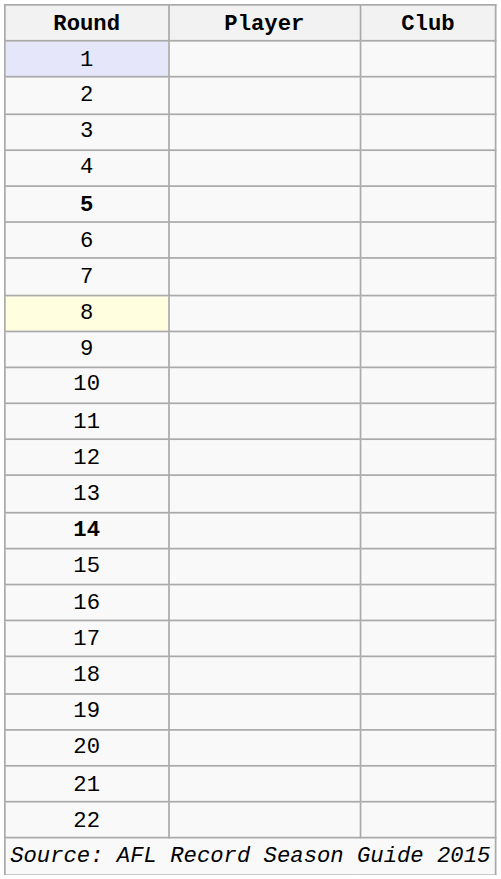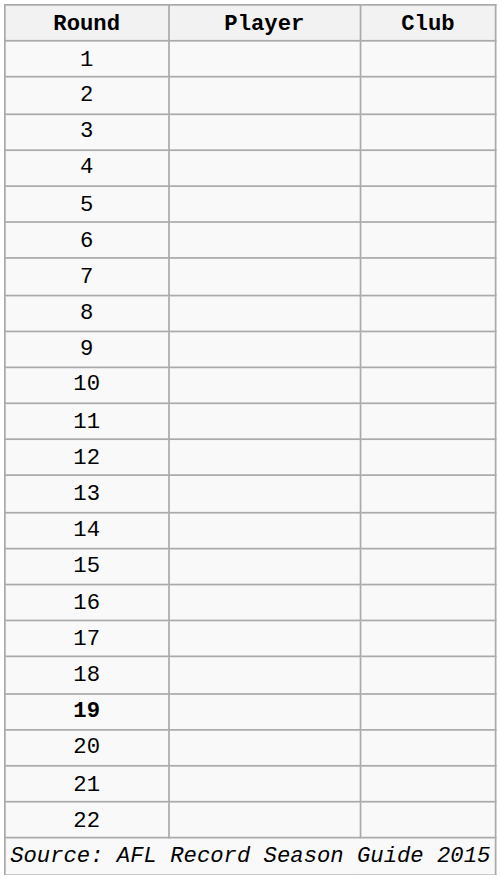1 | Round: lavender background -> no background
5 | Round: bold -> normal
8 | Round: lightyellow background -> no background
14 | Round: bold -> normal
19 | Round: normal -> bold
